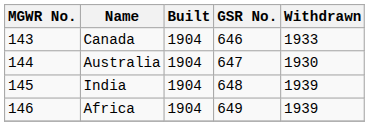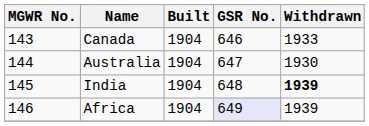India | Withdrawn: normal -> bold
Africa | GSR No.: no background -> lavender background
